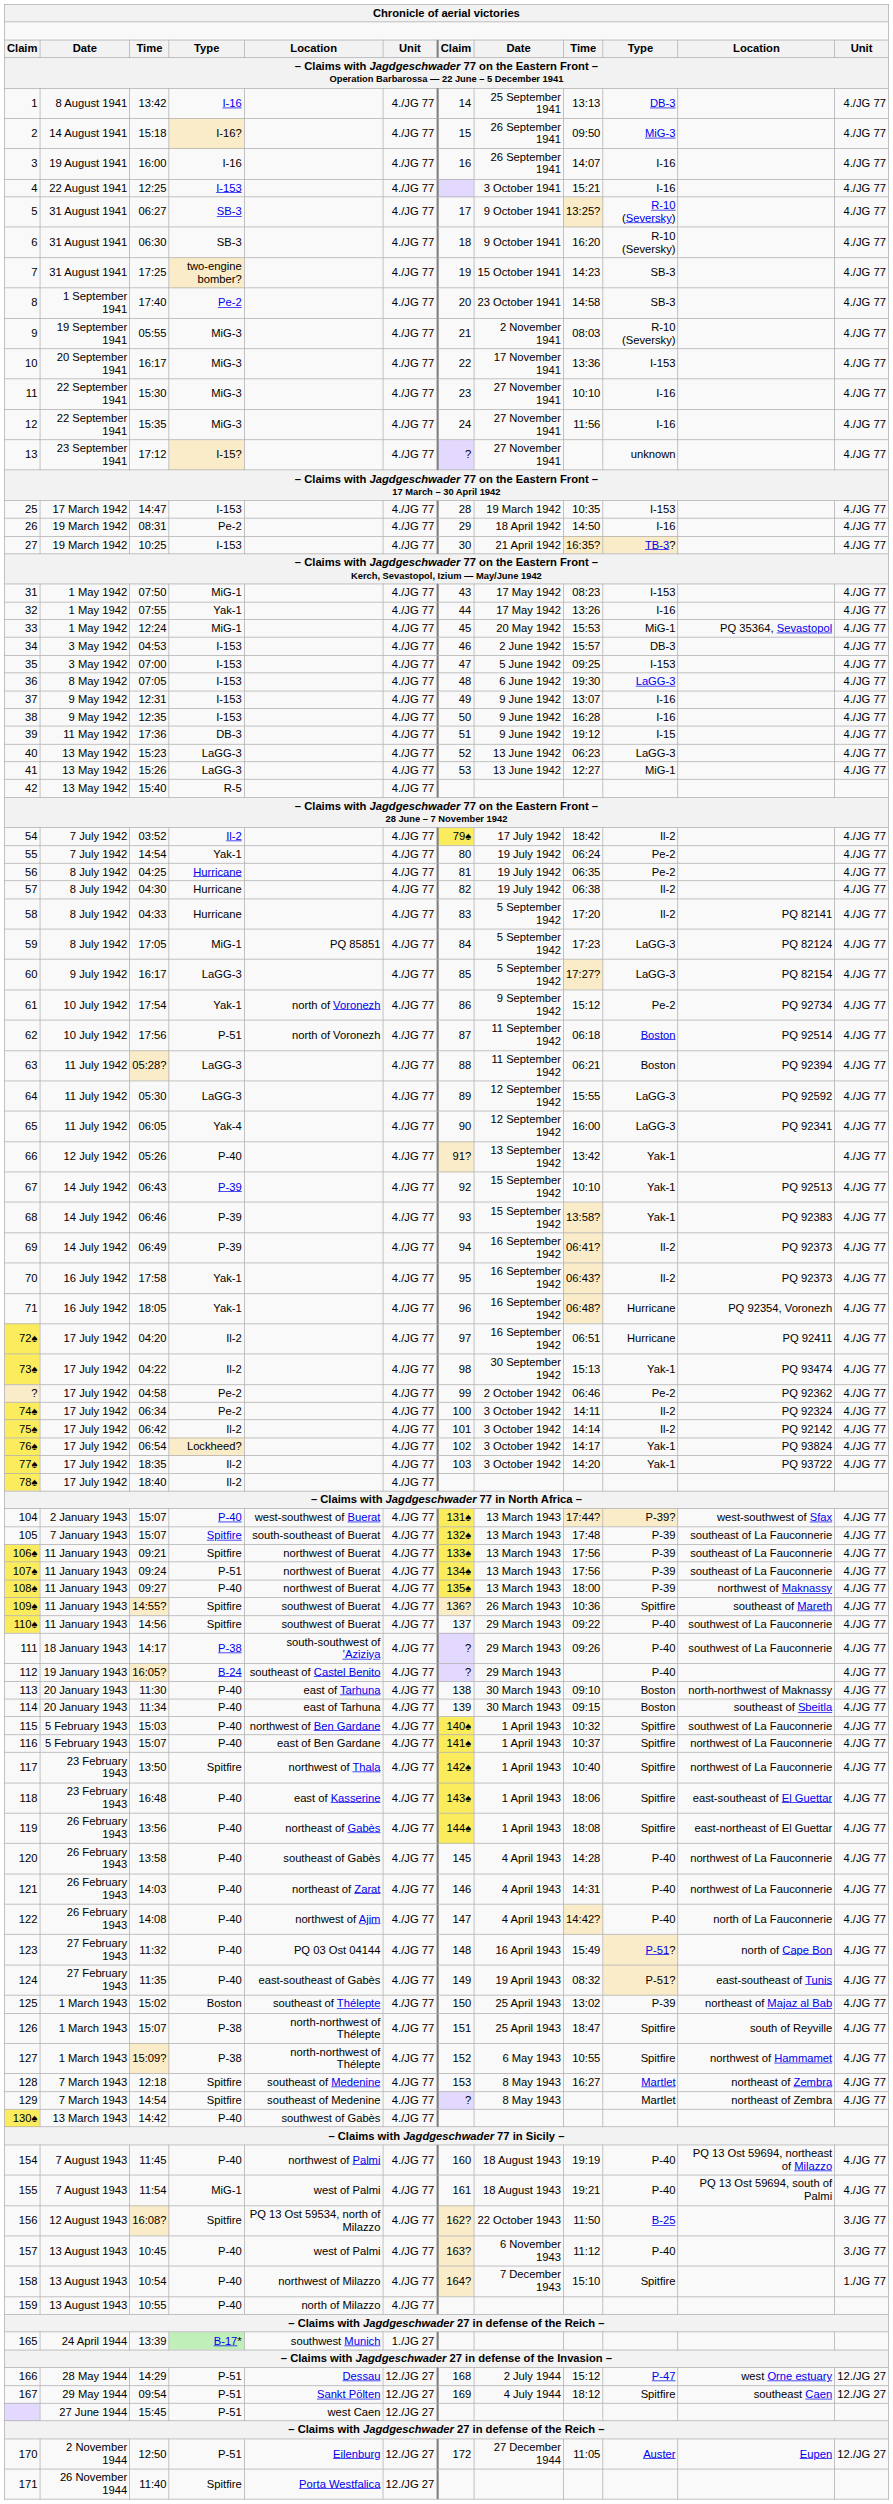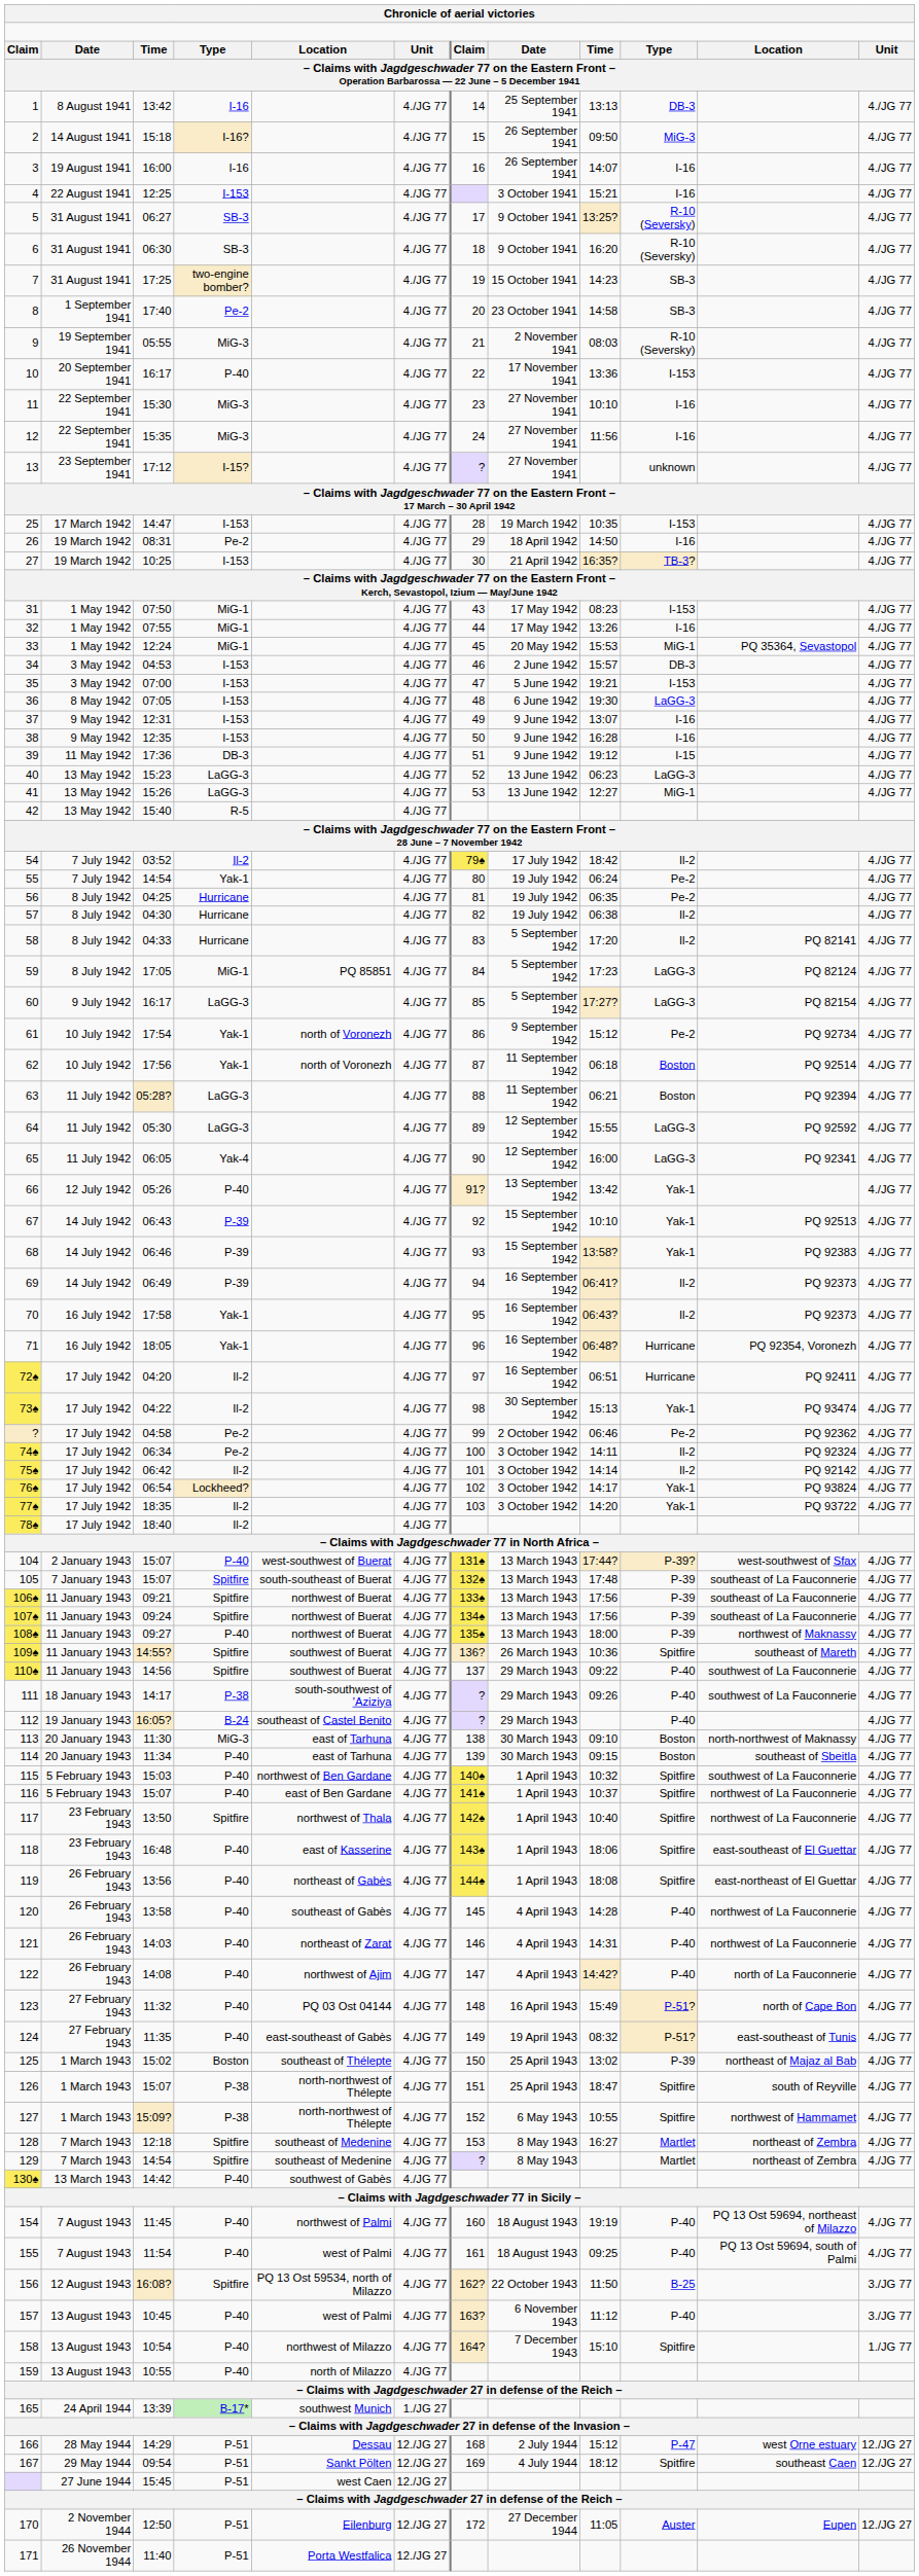10 | column 4: MiG-3 -> P-40
32 | column 4: Yak-1 -> MiG-1
35 | column 9: 09:25 -> 19:21
62 | column 4: P-51 -> Yak-1
107♠ | column 4: P-51 -> Spitfire
113 | column 4: P-40 -> MiG-3
155 | column 4: MiG-1 -> P-40
155 | column 9: 19:21 -> 09:25
171 | column 4: Spitfire -> P-51
